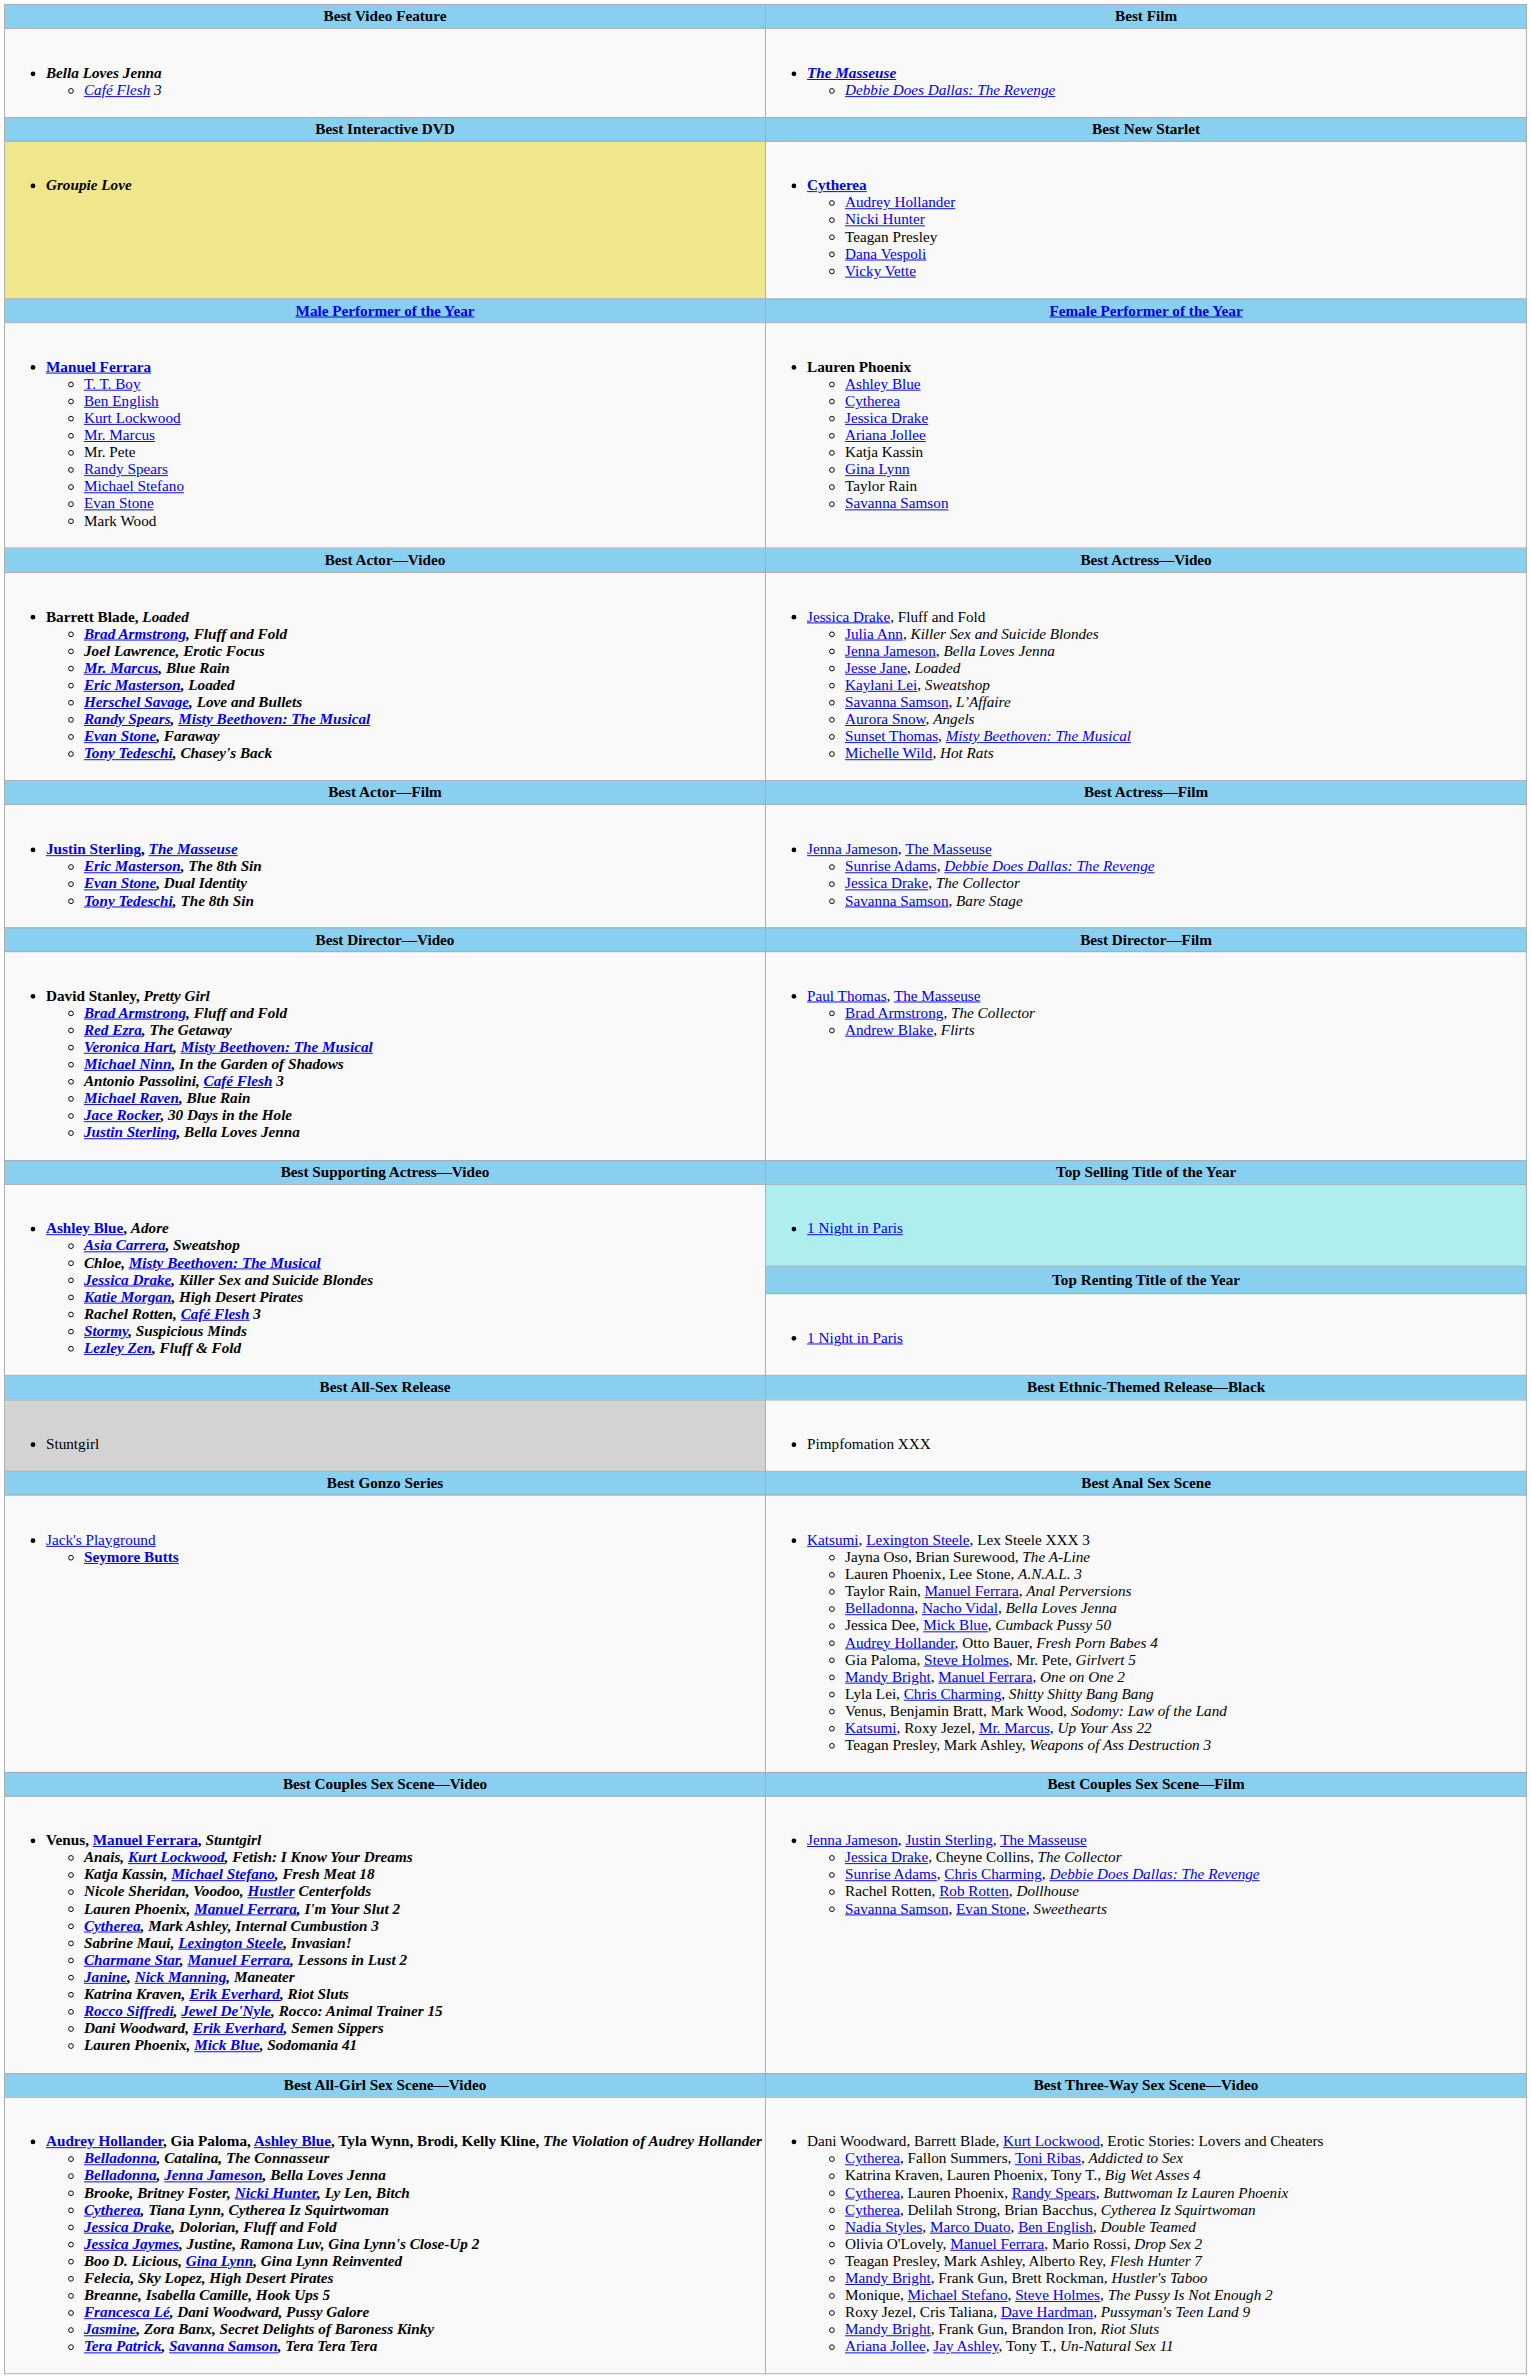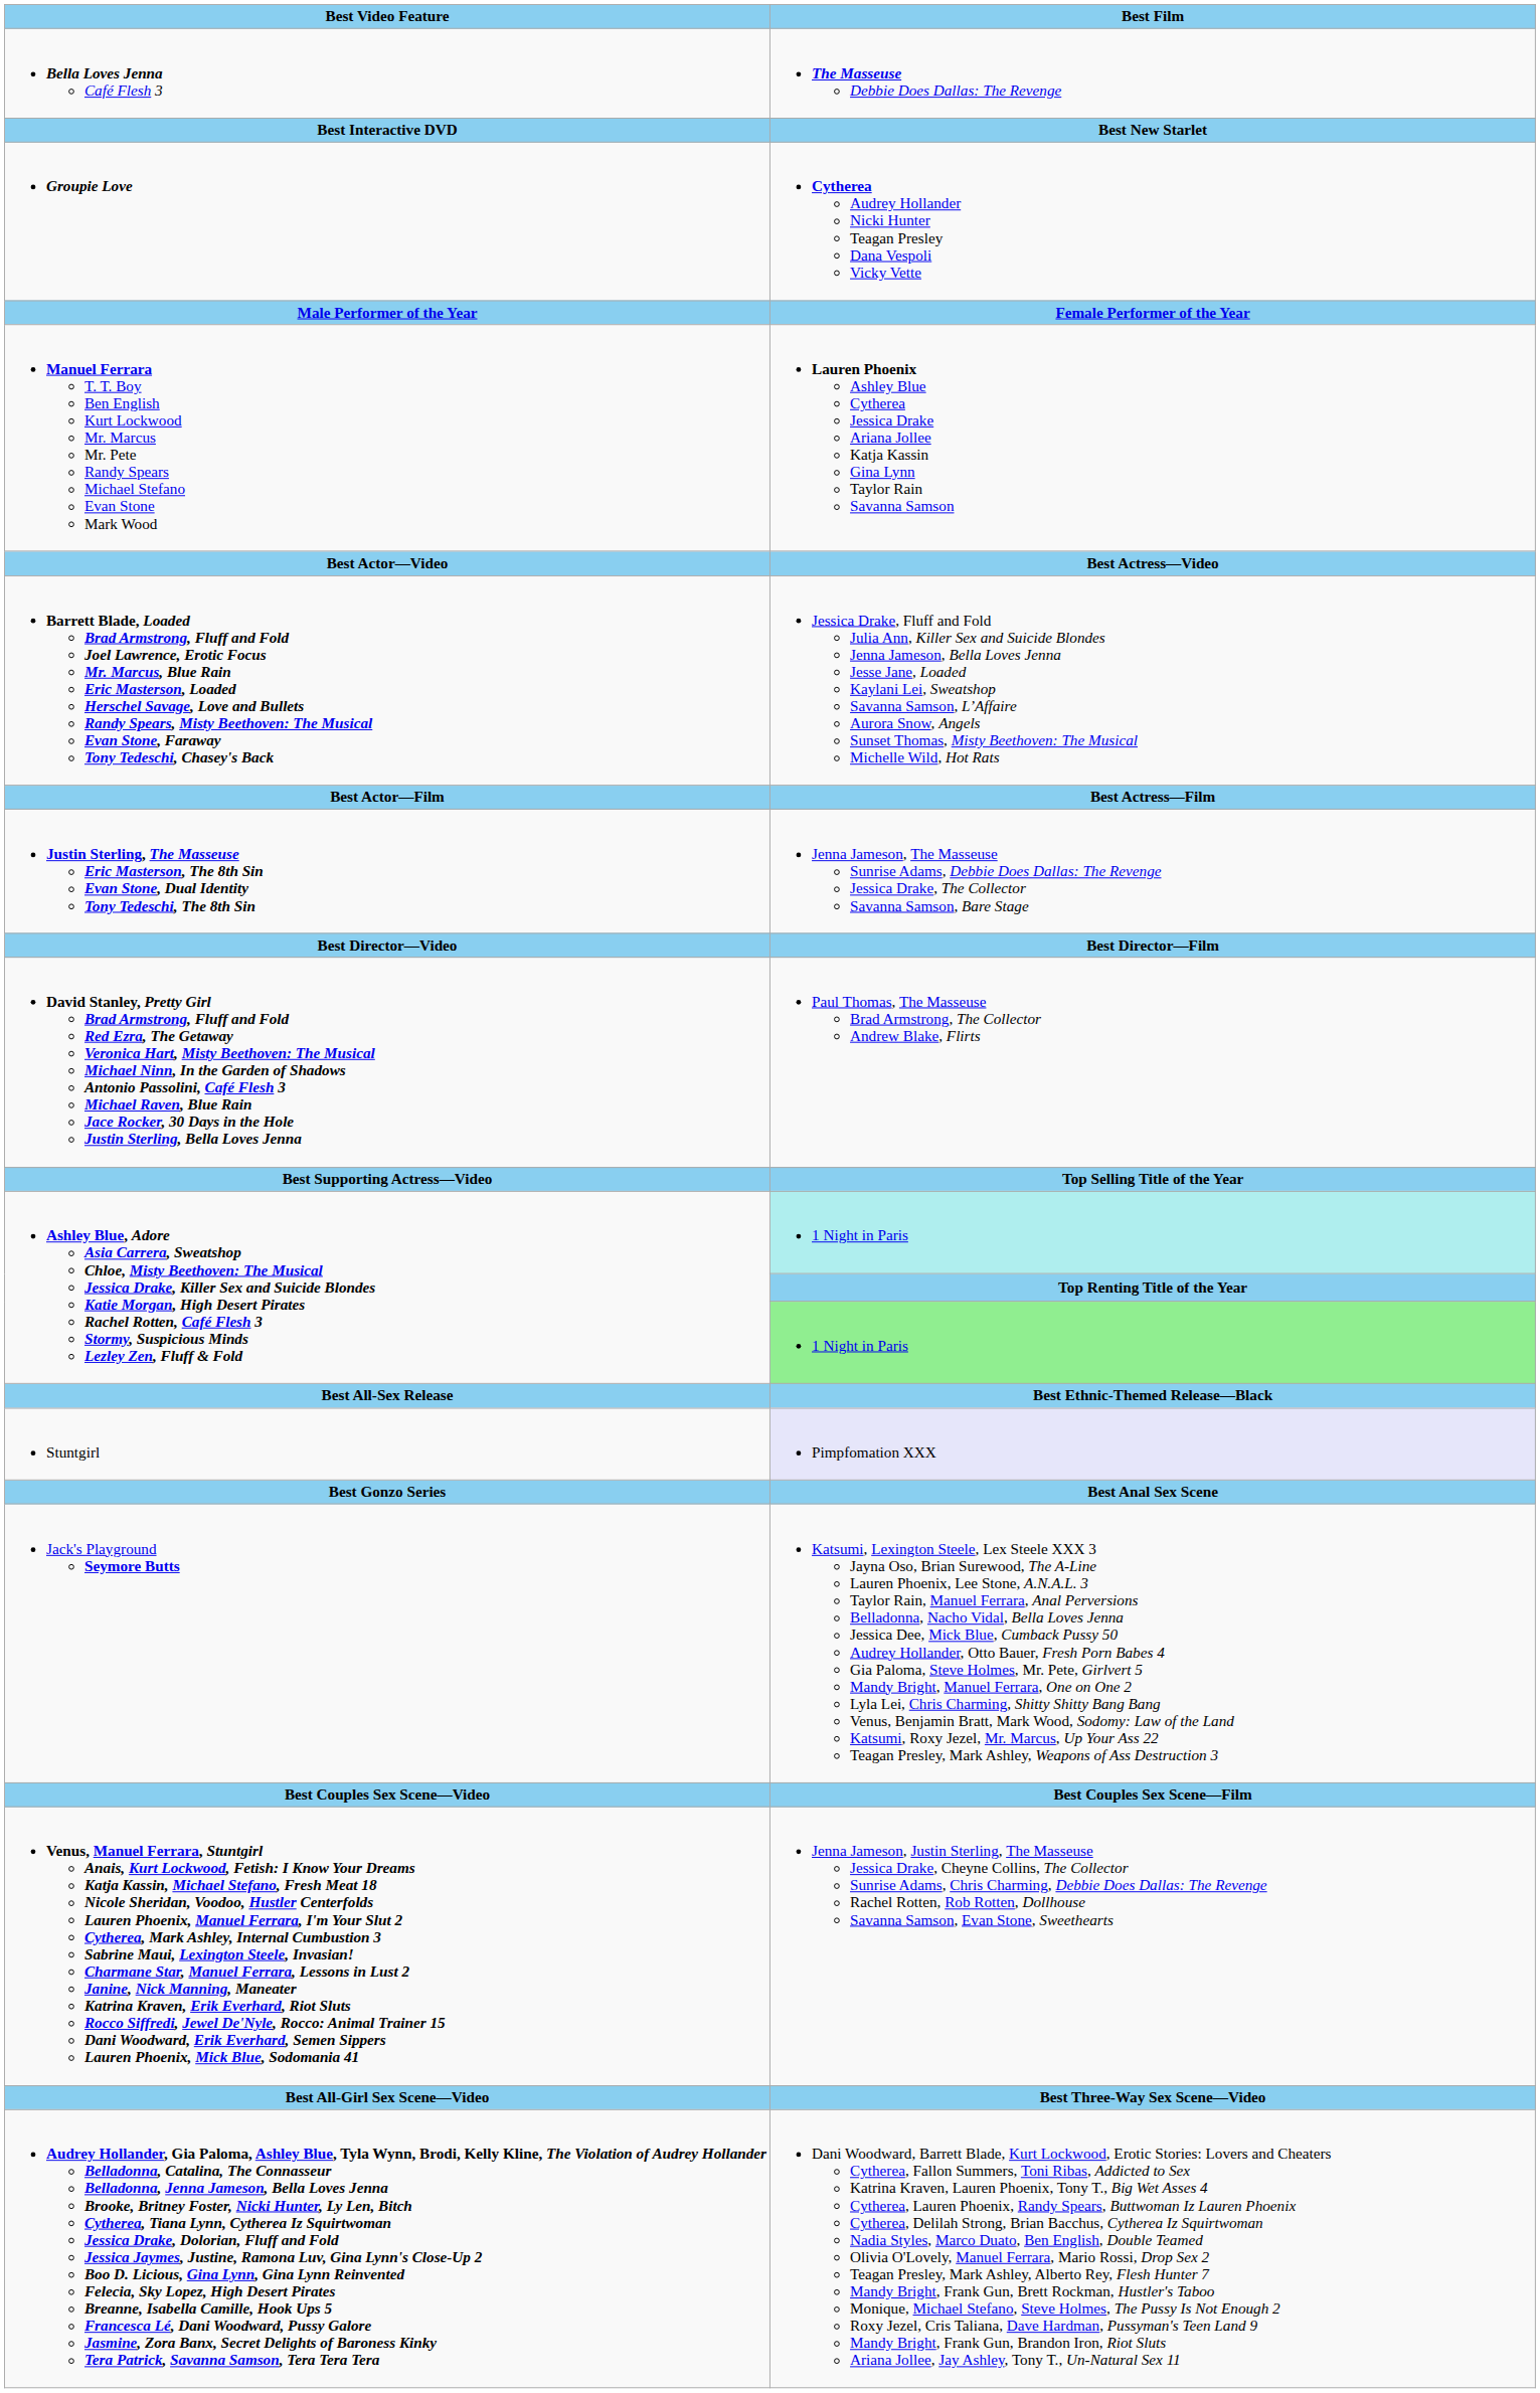row 4 | Best Video Feature: khaki background -> no background
row 16 | Best Film: no background -> lightgreen background
row 18 | Best Video Feature: lightgrey background -> no background
row 18 | Best Film: no background -> lavender background
